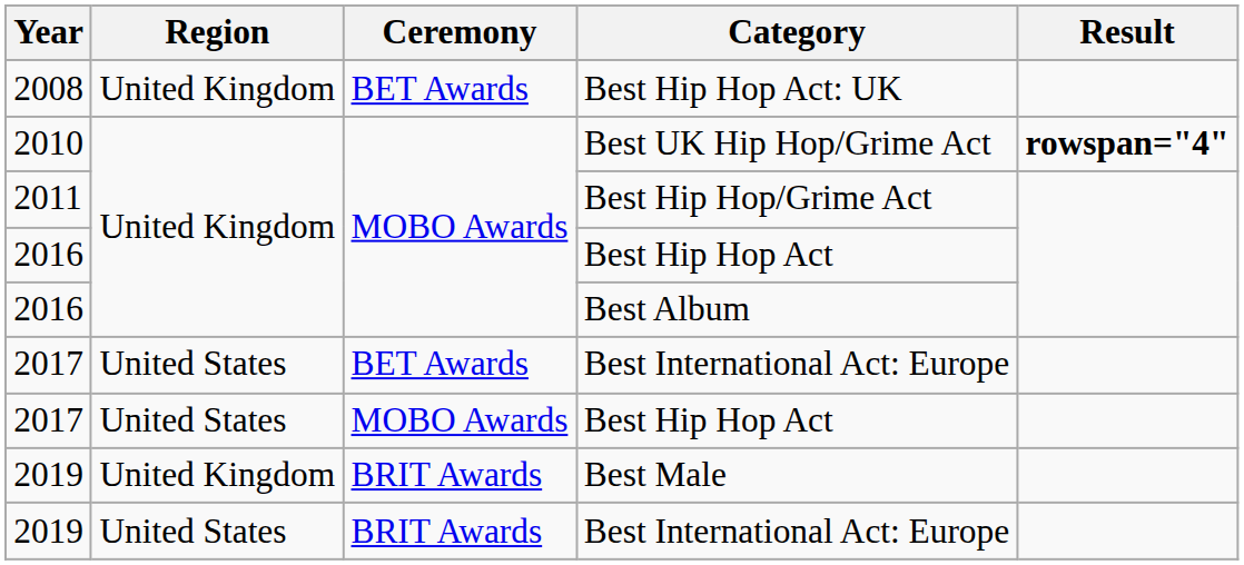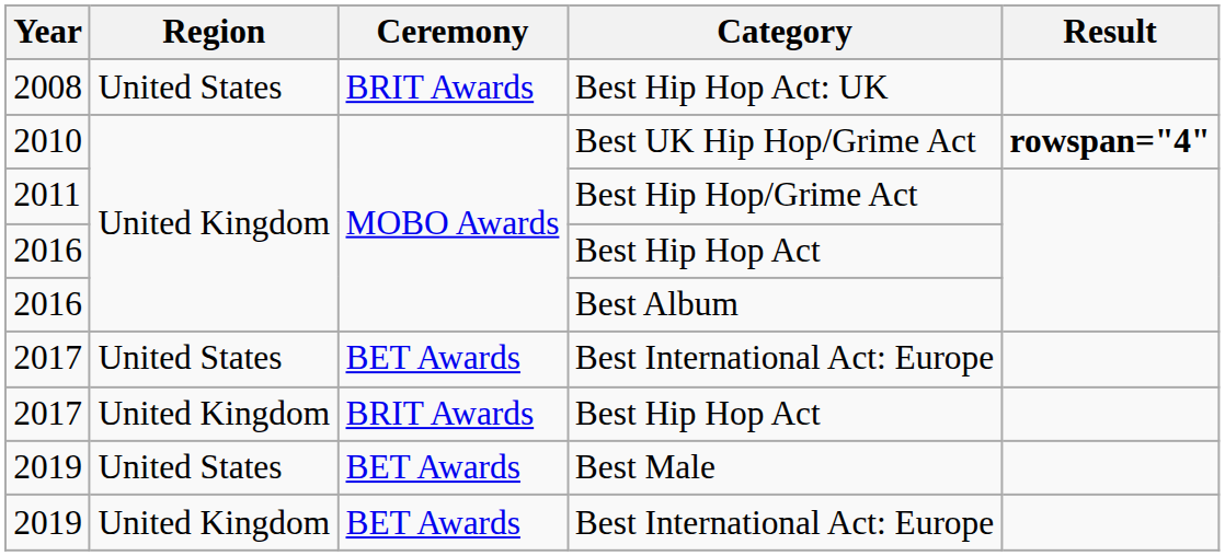Best Hip Hop Act: UK | Region: United Kingdom -> United States
Best Hip Hop Act: UK | Ceremony: BET Awards -> BRIT Awards
2017 / Best Hip Hop Act | Region: United States -> United Kingdom
2017 / Best Hip Hop Act | Ceremony: MOBO Awards -> BRIT Awards
Best Male | Region: United Kingdom -> United States
Best Male | Ceremony: BRIT Awards -> BET Awards
2019 / Best International Act: Europe | Region: United States -> United Kingdom
2019 / Best International Act: Europe | Ceremony: BRIT Awards -> BET Awards
